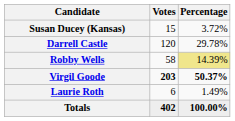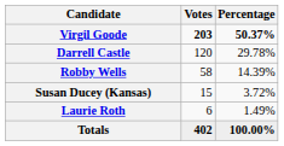rows swapped: Virgil Goode <-> Susan Ducey (Kansas)
Robby Wells | Percentage: khaki background -> no background
